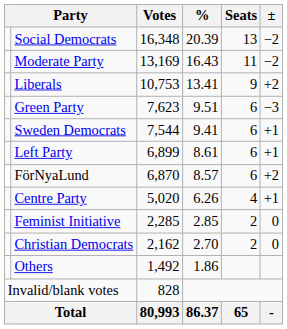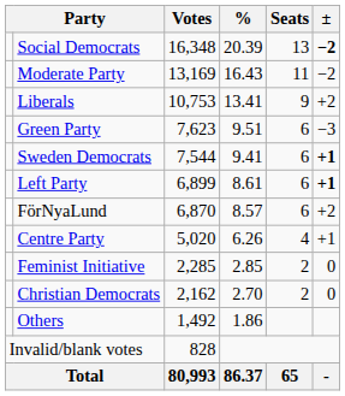Social Democrats | ±: normal -> bold
Sweden Democrats | ±: normal -> bold
Left Party | ±: normal -> bold
